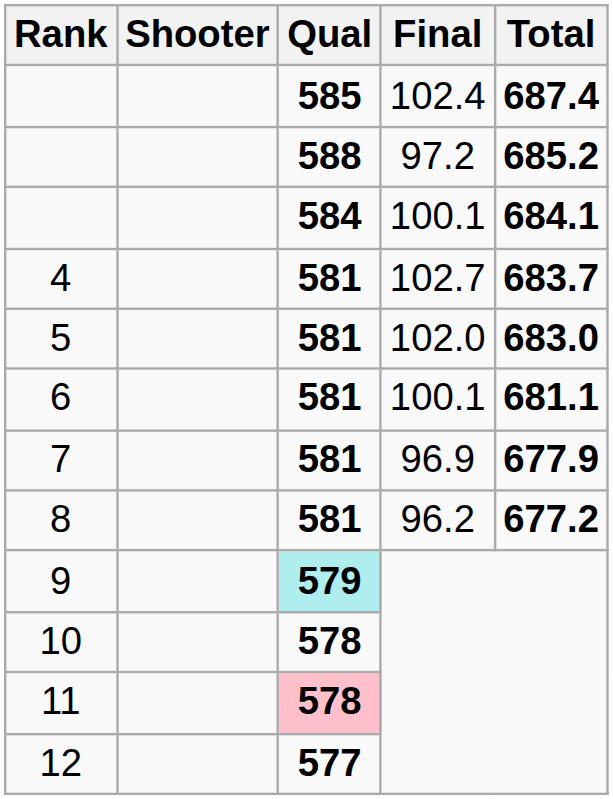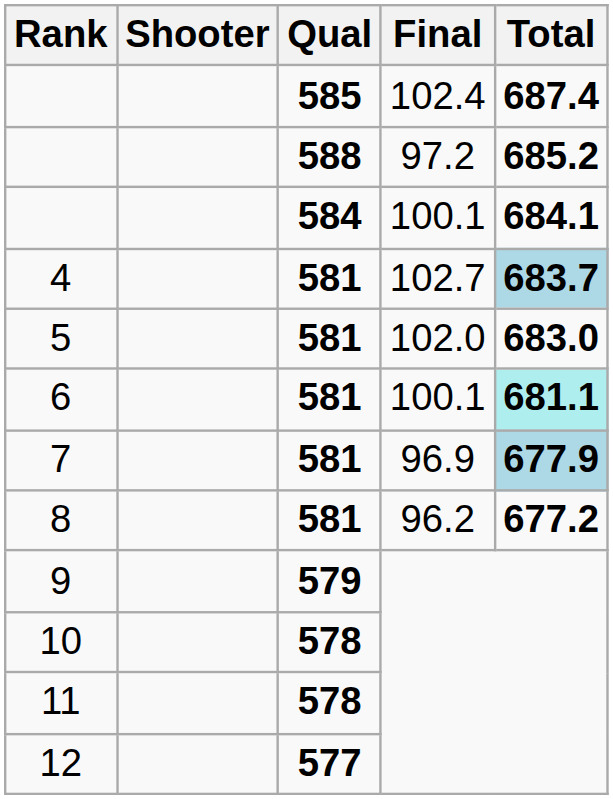4 | Total: no background -> lightblue background
6 | Total: no background -> paleturquoise background
7 | Total: no background -> lightblue background
9 | Qual: paleturquoise background -> no background
11 | Qual: pink background -> no background
